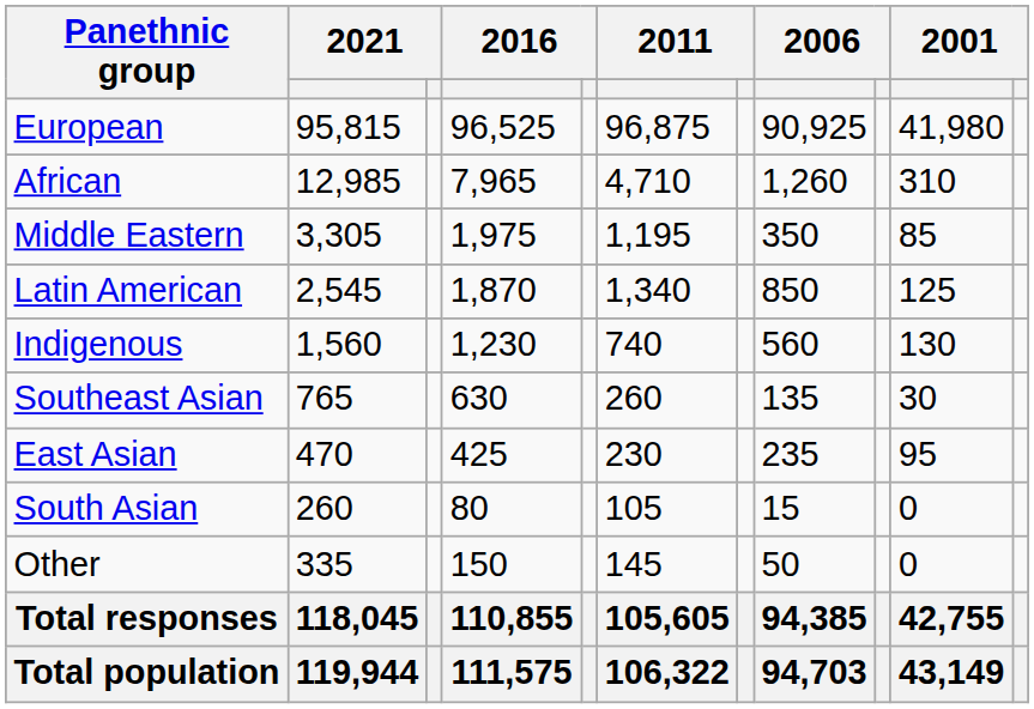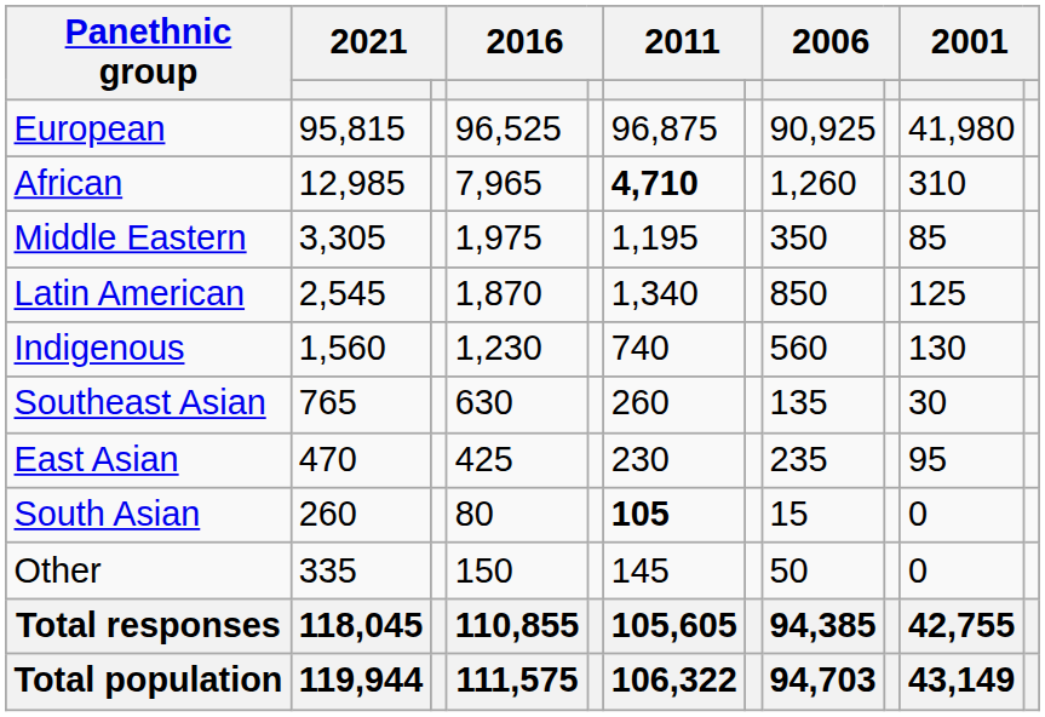African | column 6: normal -> bold
South Asian | column 6: normal -> bold
